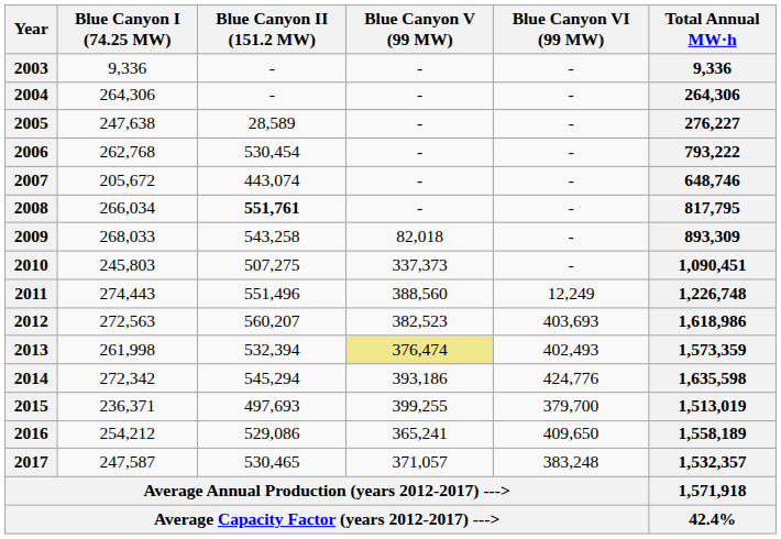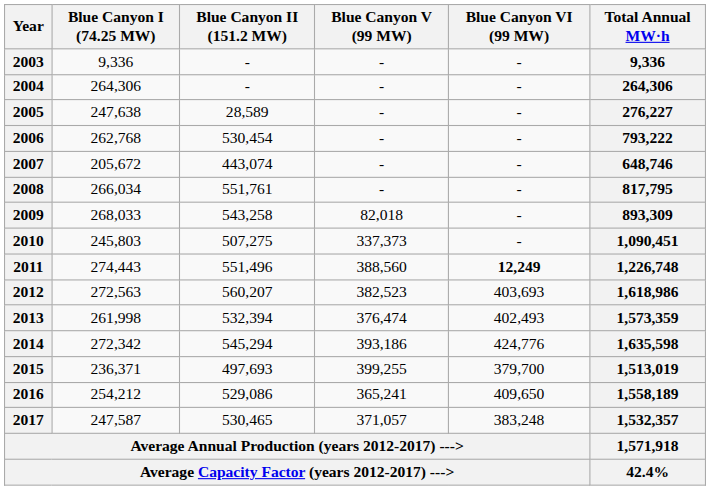2008 | Blue Canyon II (151.2 MW): bold -> normal
2011 | Blue Canyon VI (99 MW): normal -> bold
2013 | Blue Canyon V (99 MW): khaki background -> no background
